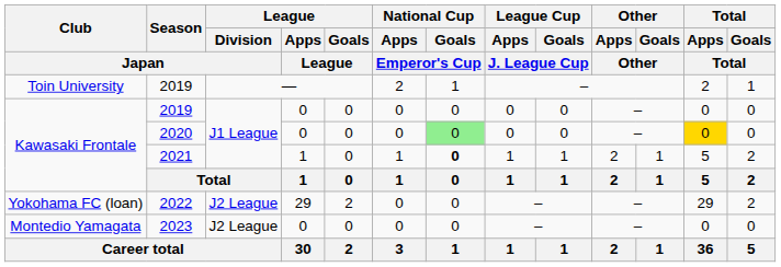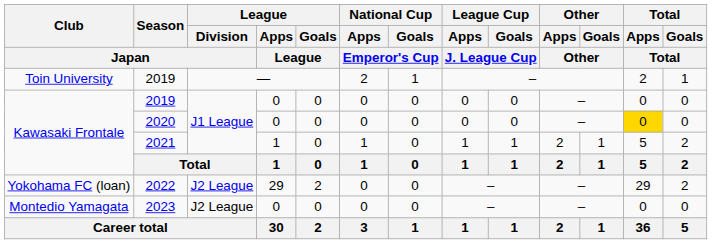2020 | National Cup / Goals / Emperor's Cup: lightgreen background -> no background
2021 | National Cup / Goals / Emperor's Cup: bold -> normal
